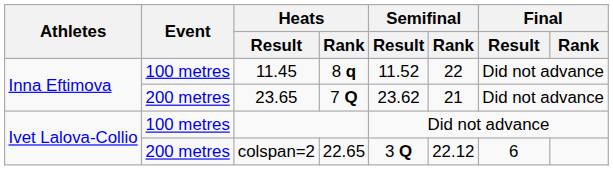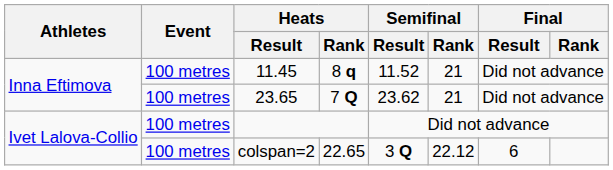11.45 | Semifinal / Rank: 22 -> 21
23.65 | Event: 200 metres -> 100 metres
colspan=2 | Event: 200 metres -> 100 metres
